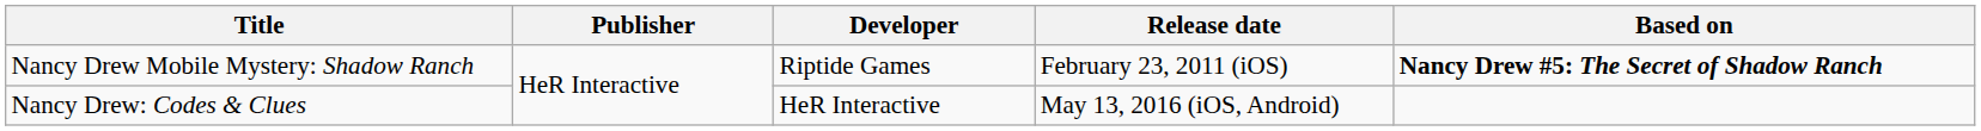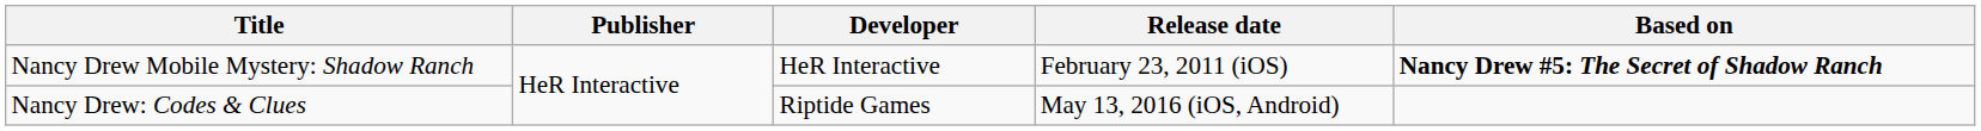Nancy Drew Mobile Mystery: Shadow Ranch | Developer: Riptide Games -> HeR Interactive
Nancy Drew: Codes & Clues | Developer: HeR Interactive -> Riptide Games
